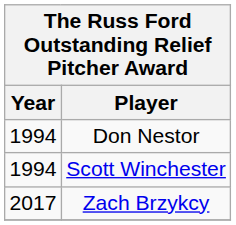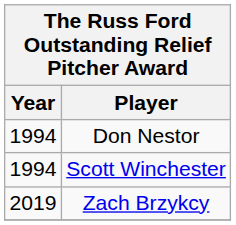Zach Brzykcy | Year: 2017 -> 2019
